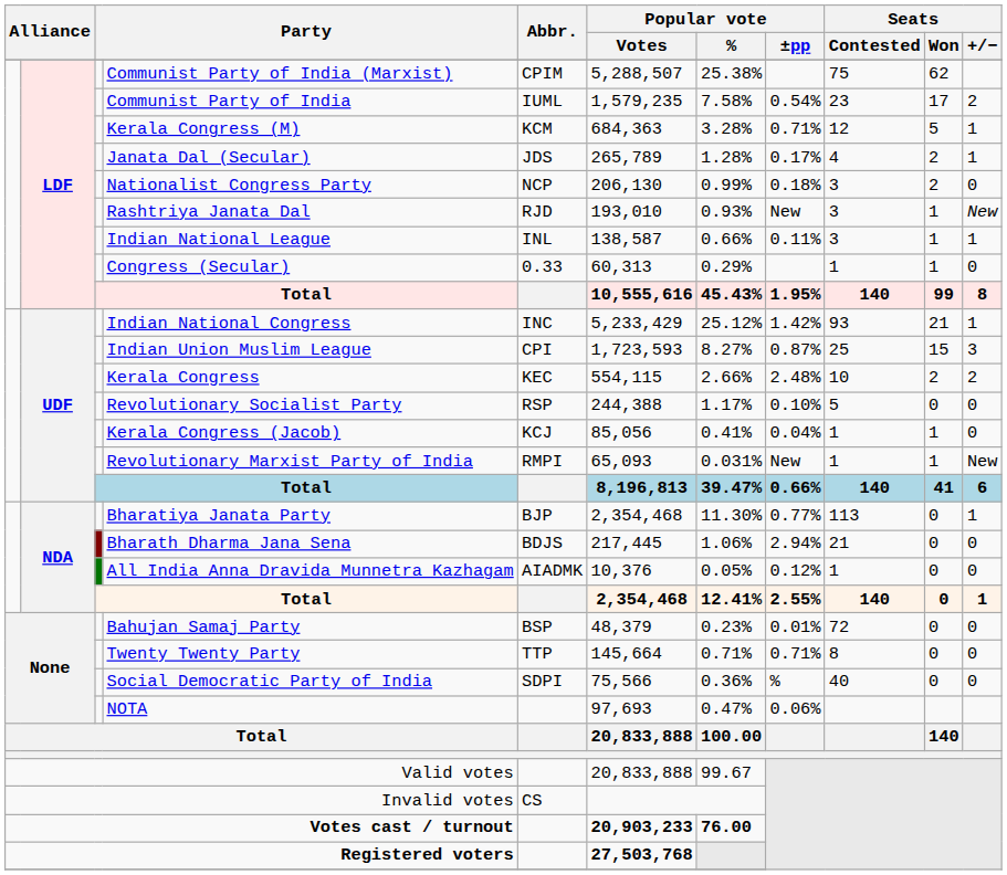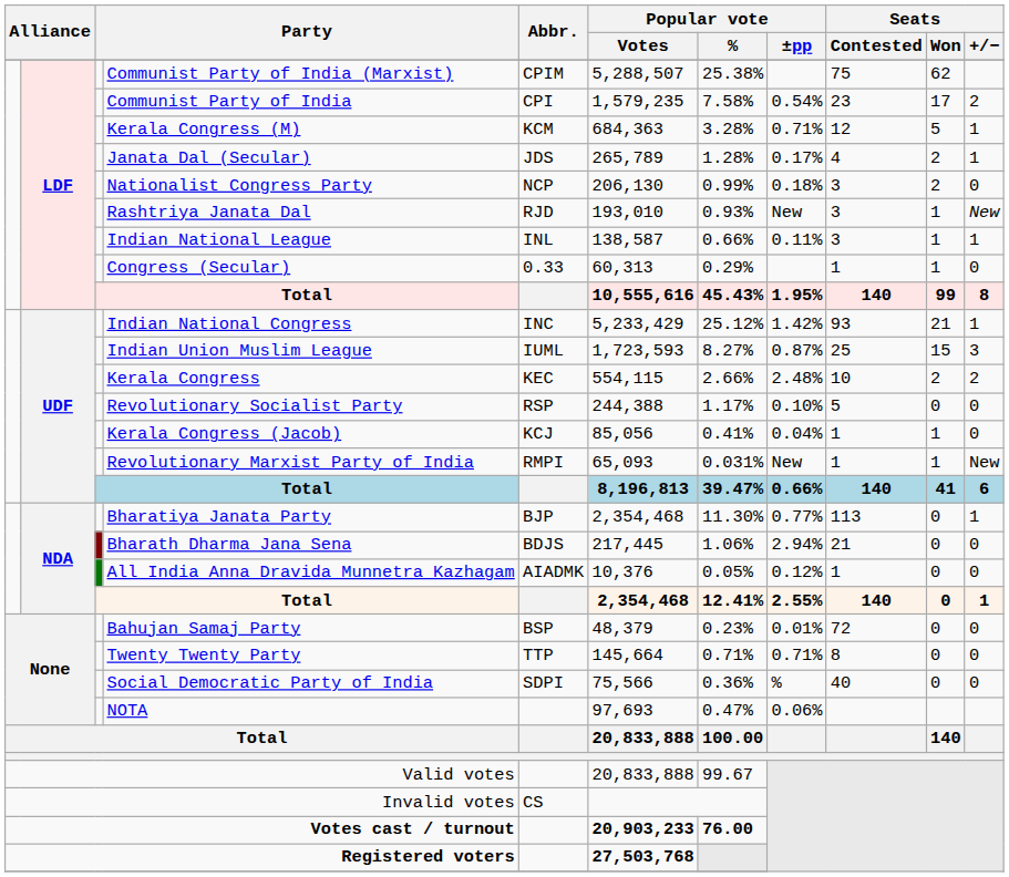Communist Party of India | Abbr.: IUML -> CPI
Indian Union Muslim League | Abbr.: CPI -> IUML
